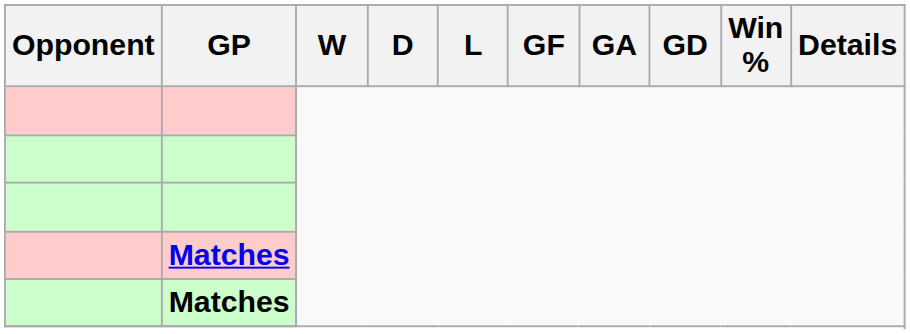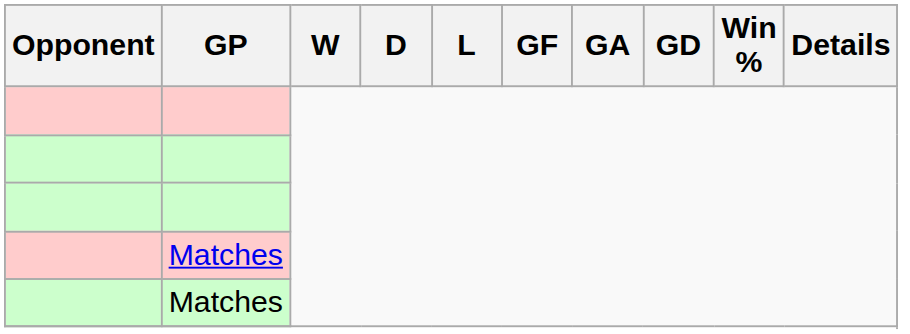row 5 | GP: bold -> normal
row 6 | GP: bold -> normal
